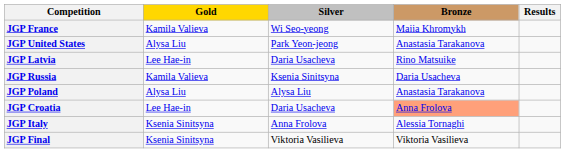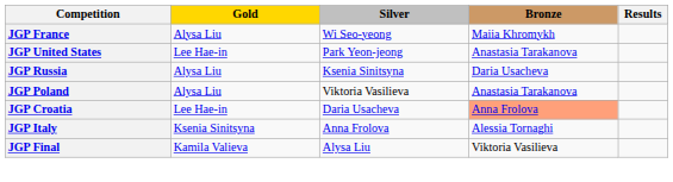JGP France | Gold: Kamila Valieva -> Alysa Liu
JGP United States | Gold: Alysa Liu -> Lee Hae-in
- row: JGP Latvia | Lee Hae-in | Daria Usacheva | Rino Matsuike
JGP Russia | Gold: Kamila Valieva -> Alysa Liu
JGP Poland | Silver: Alysa Liu -> Viktoria Vasilieva
JGP Final | Gold: Ksenia Sinitsyna -> Kamila Valieva
JGP Final | Silver: Viktoria Vasilieva -> Alysa Liu
